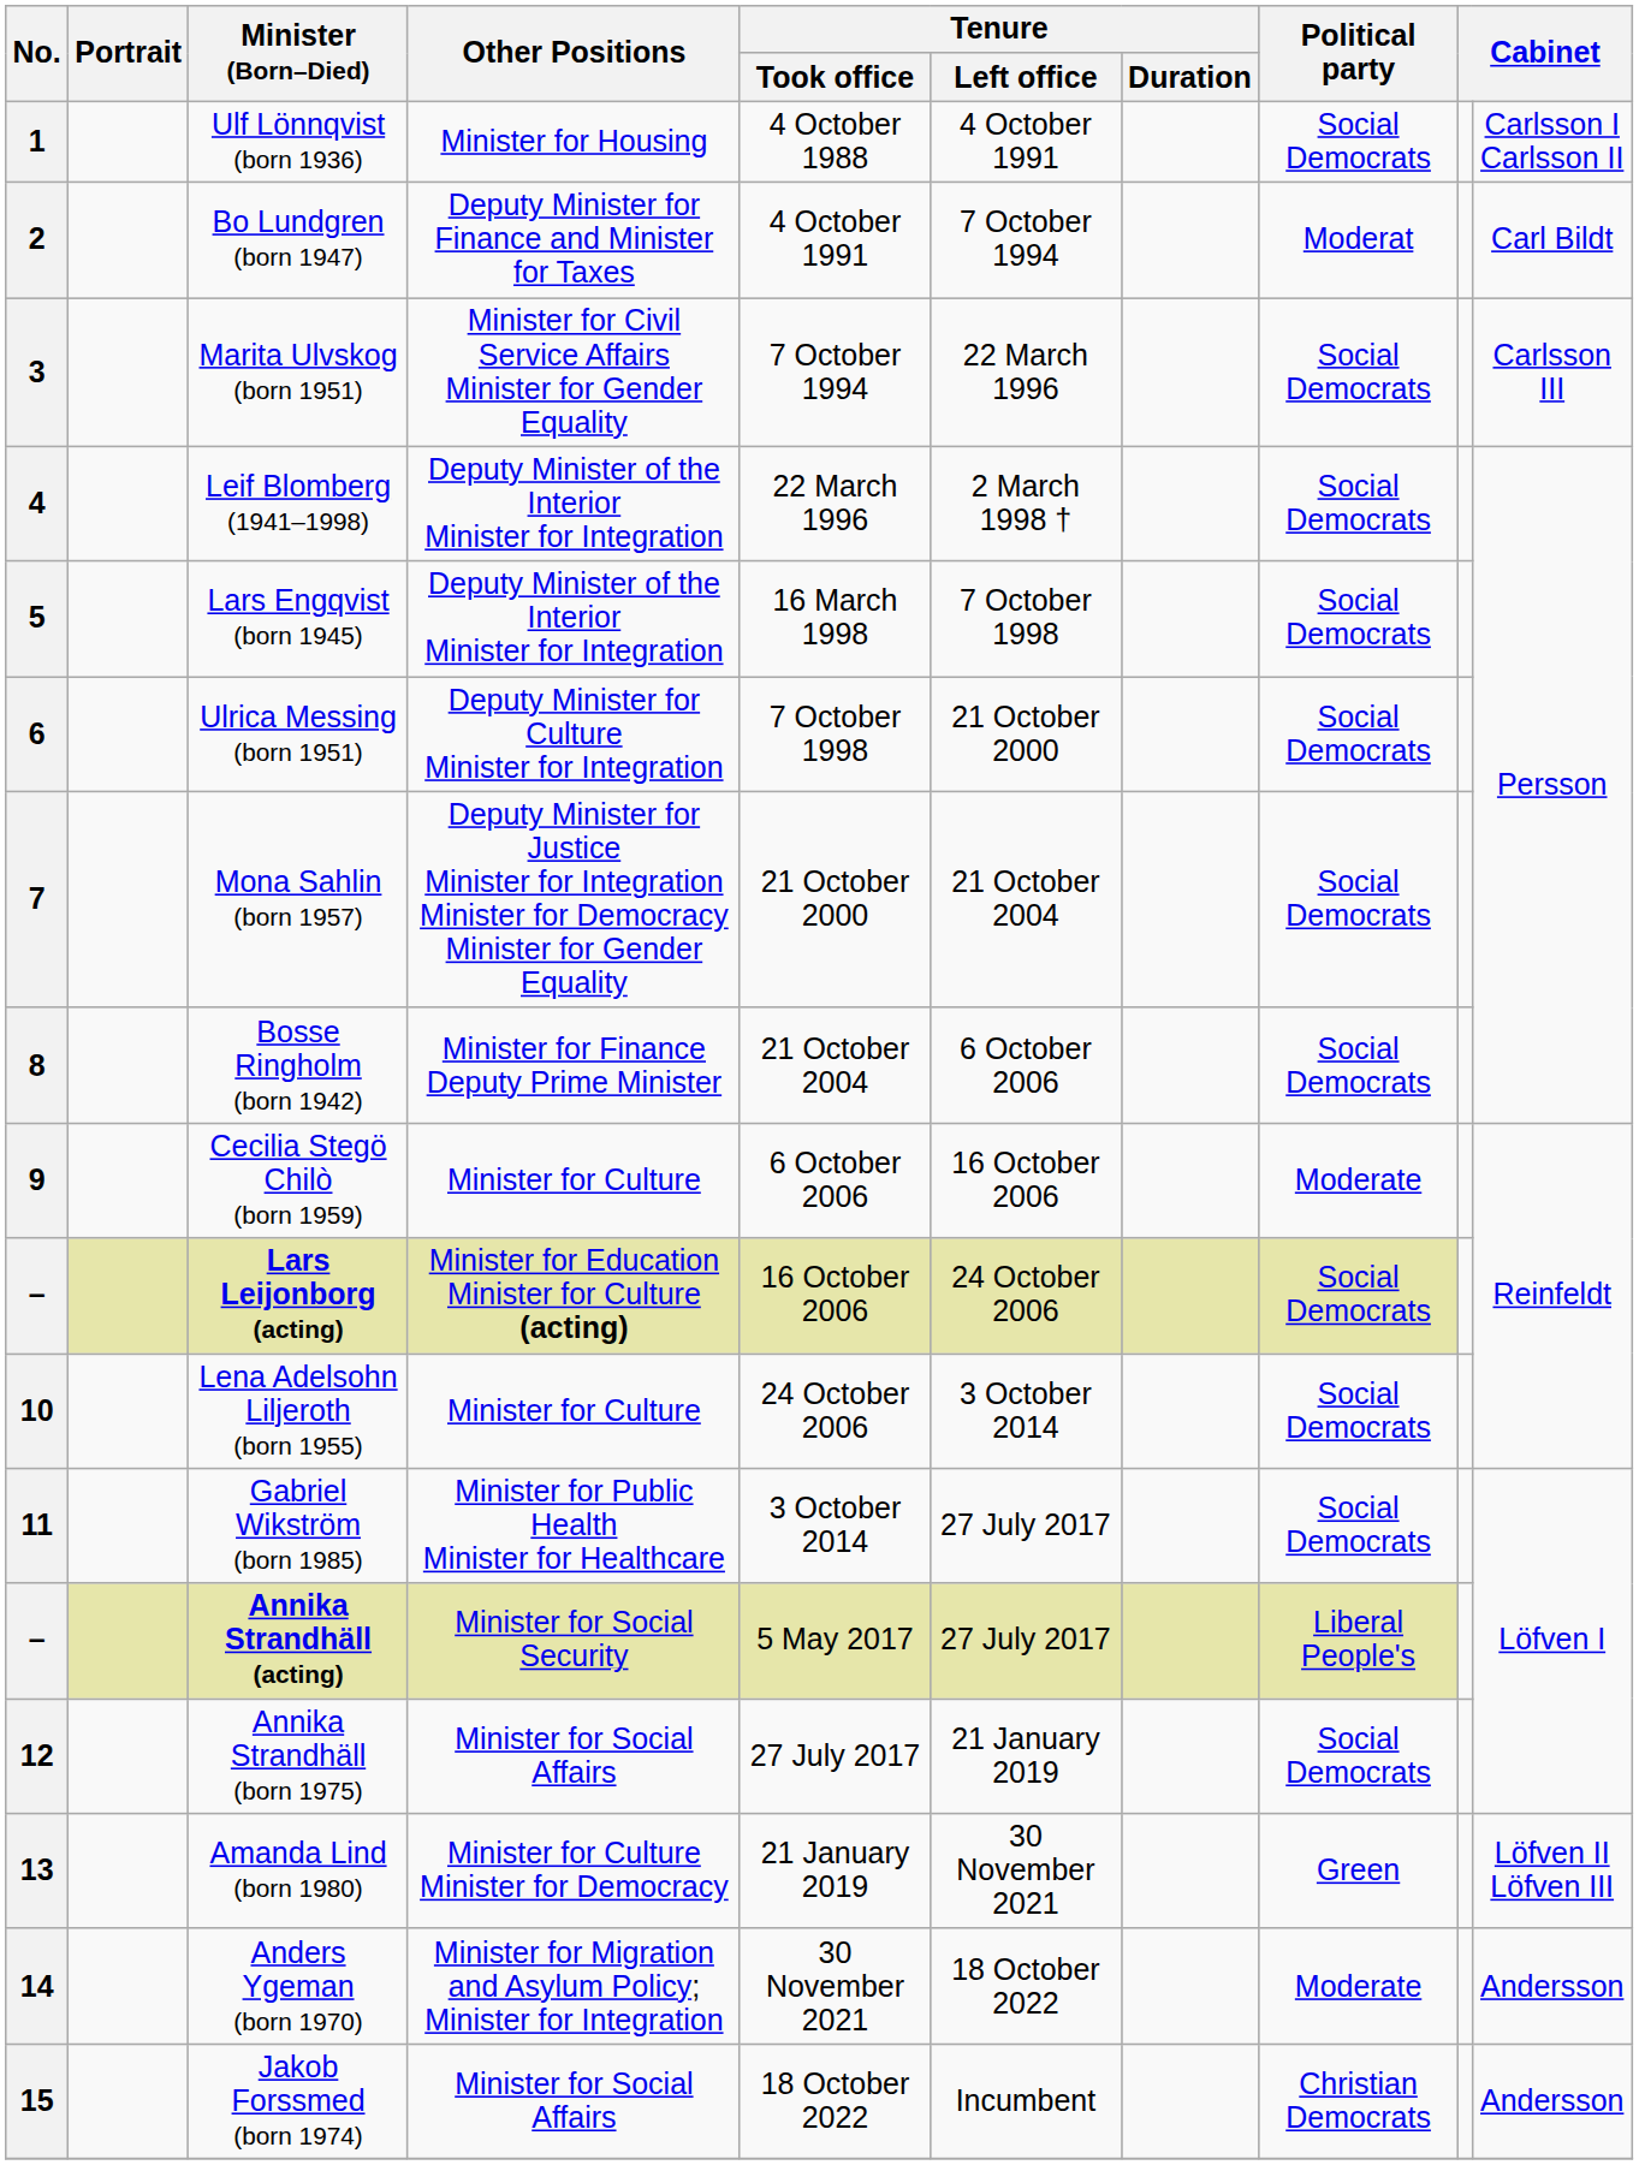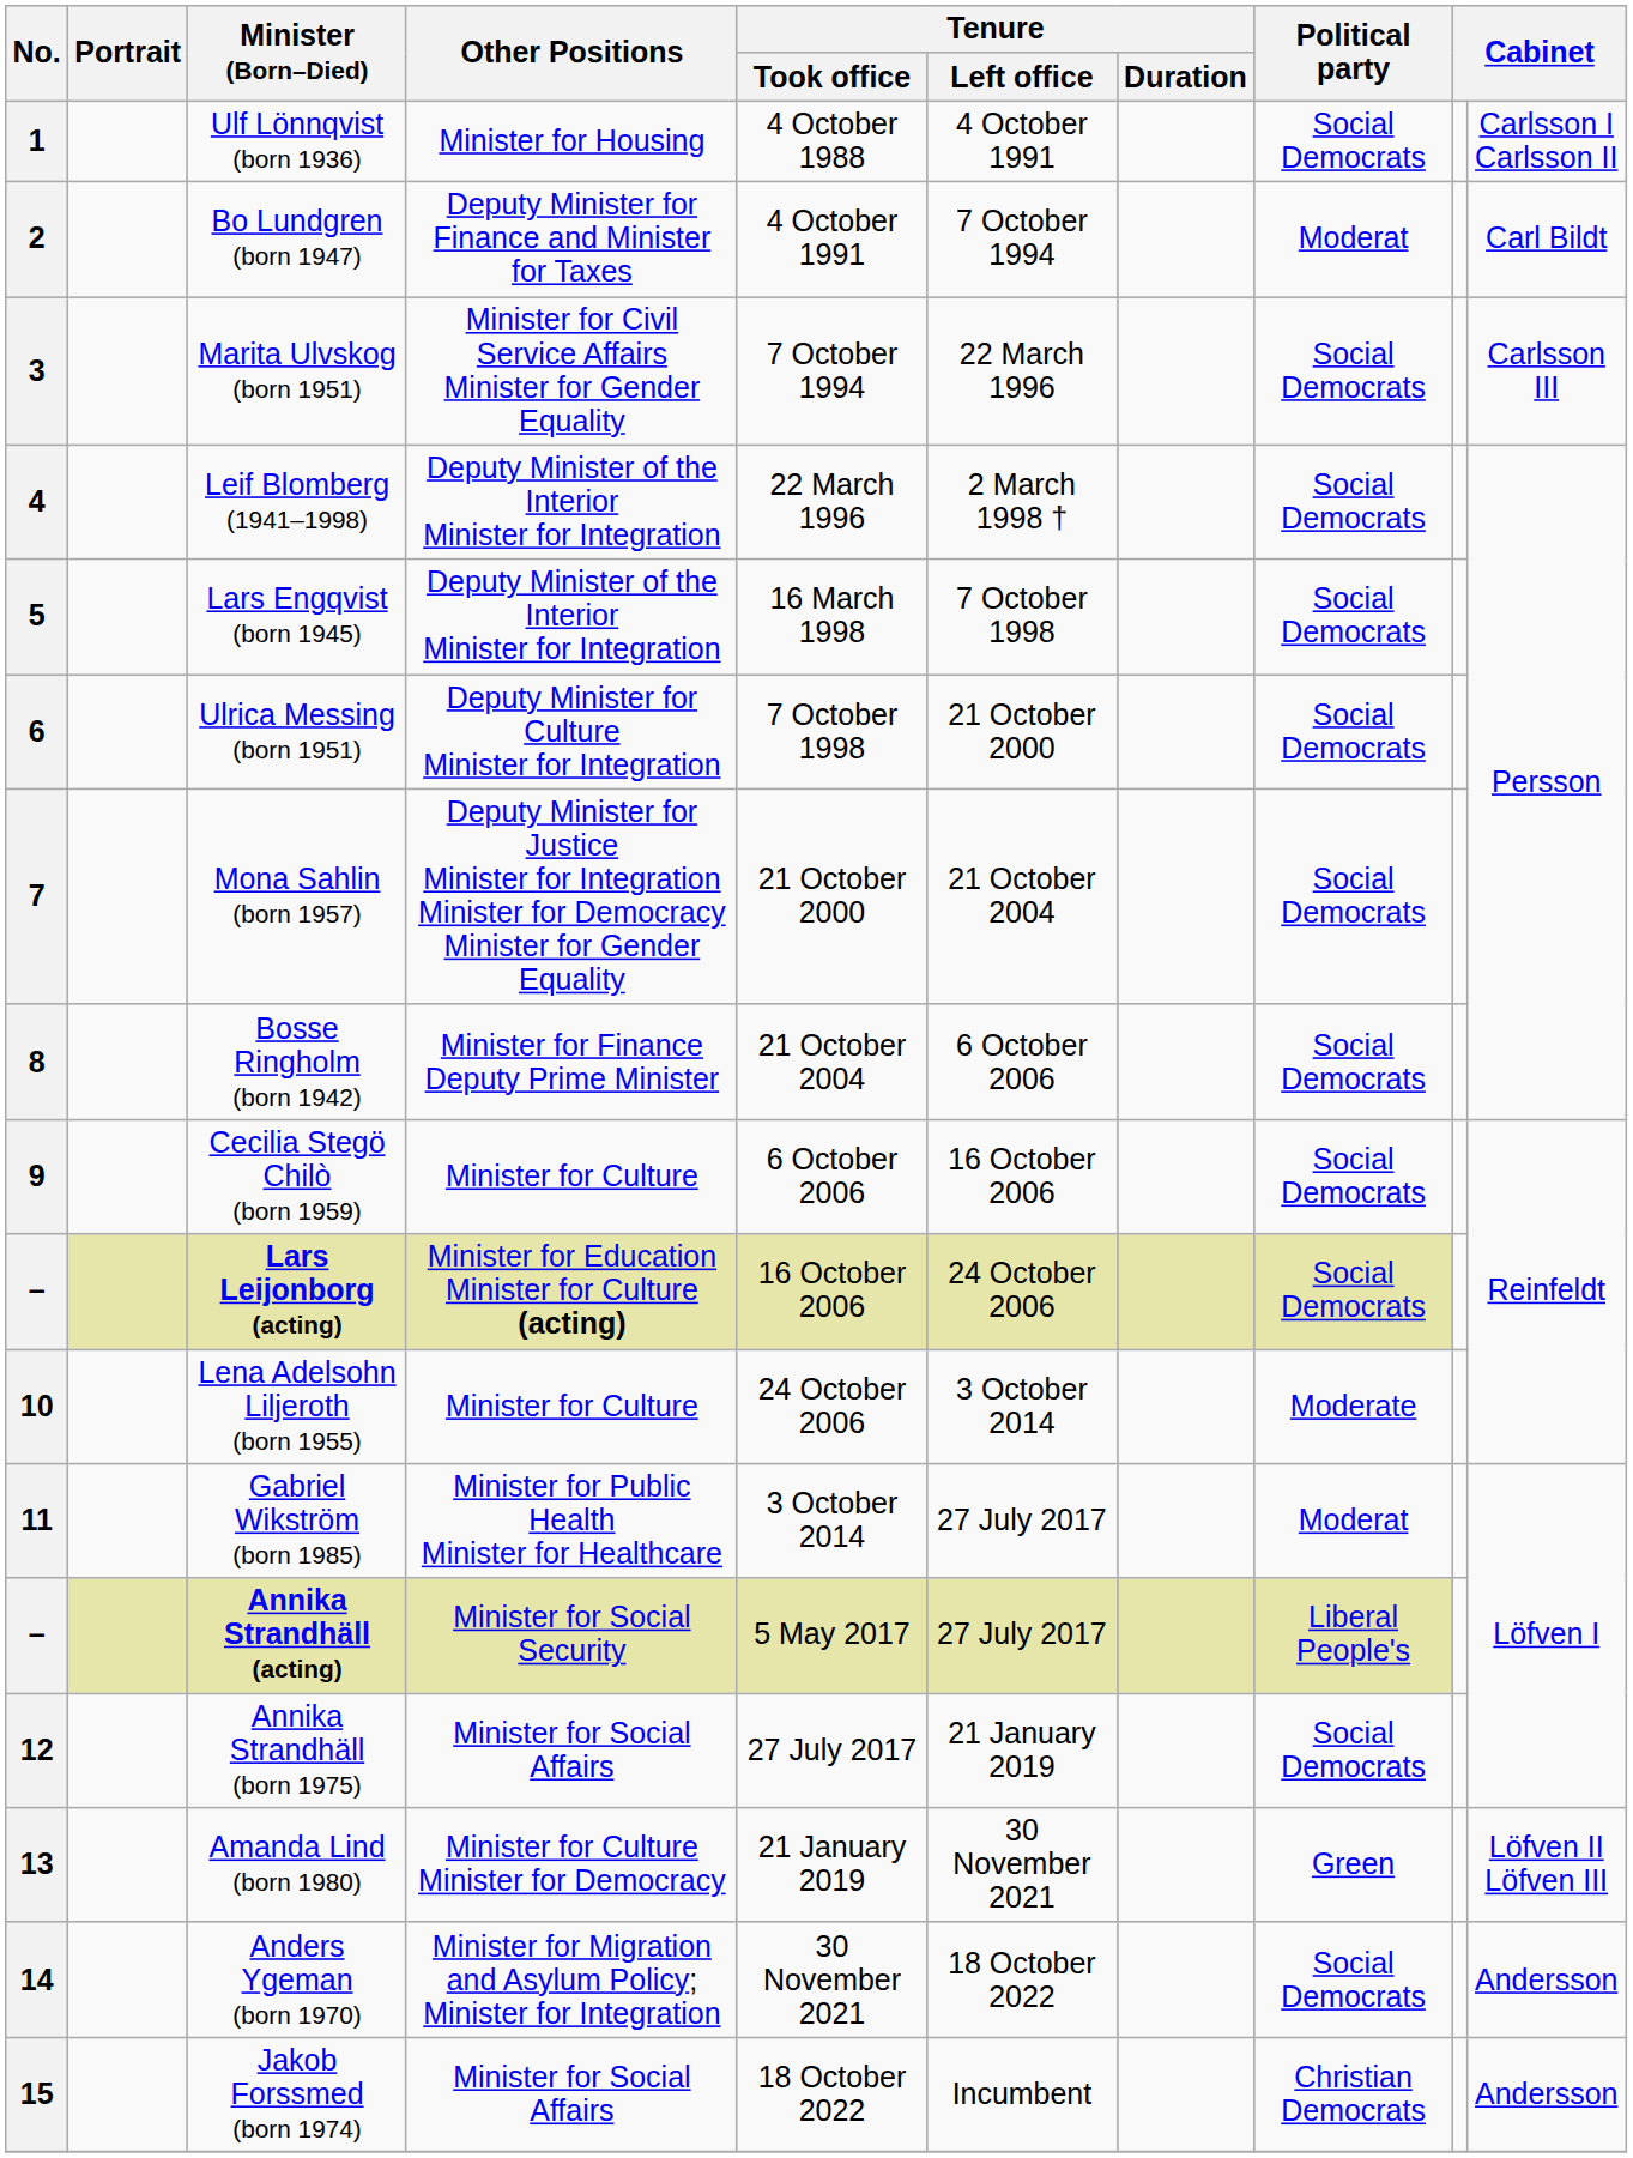9 | Political party: Moderate -> Social Democrats
10 | Political party: Social Democrats -> Moderate
11 | Political party: Social Democrats -> Moderat
14 | Political party: Moderate -> Social Democrats
